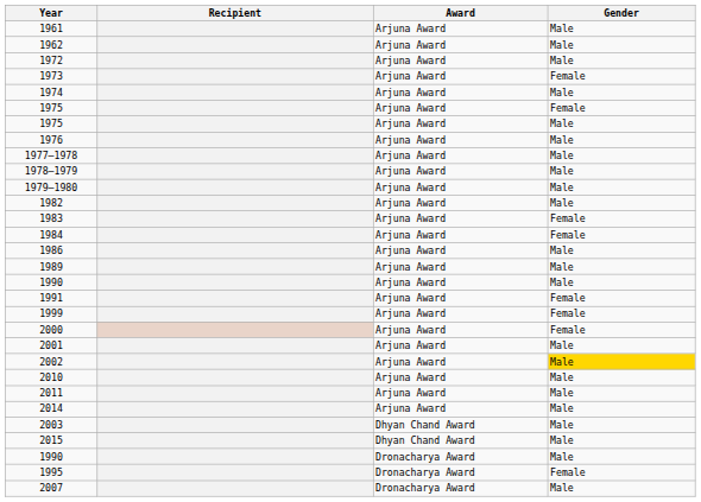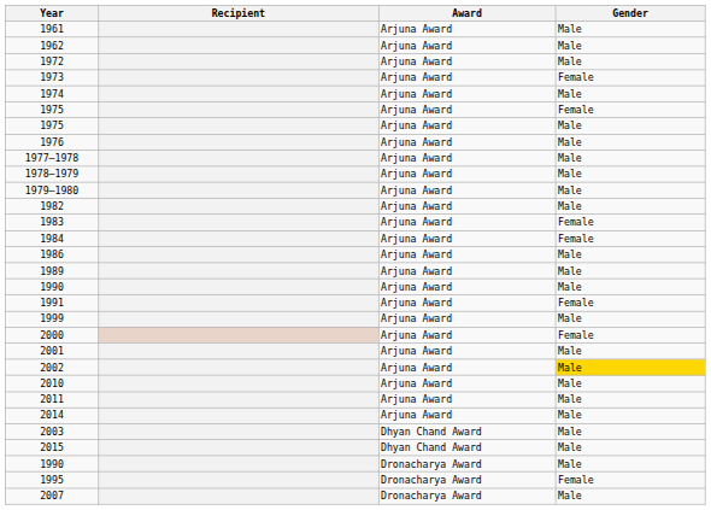1999 | Gender: Female -> Male
